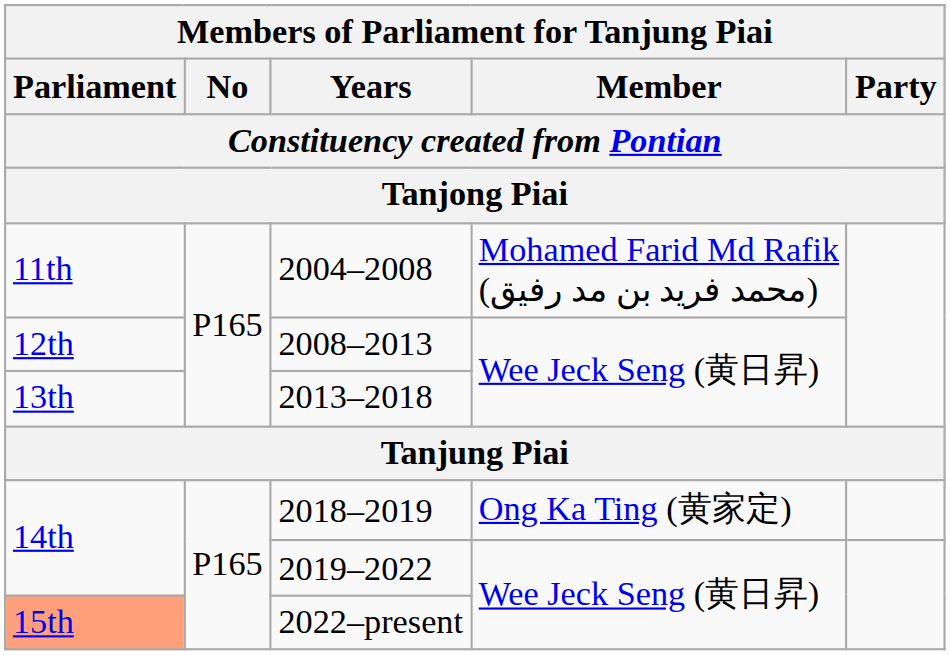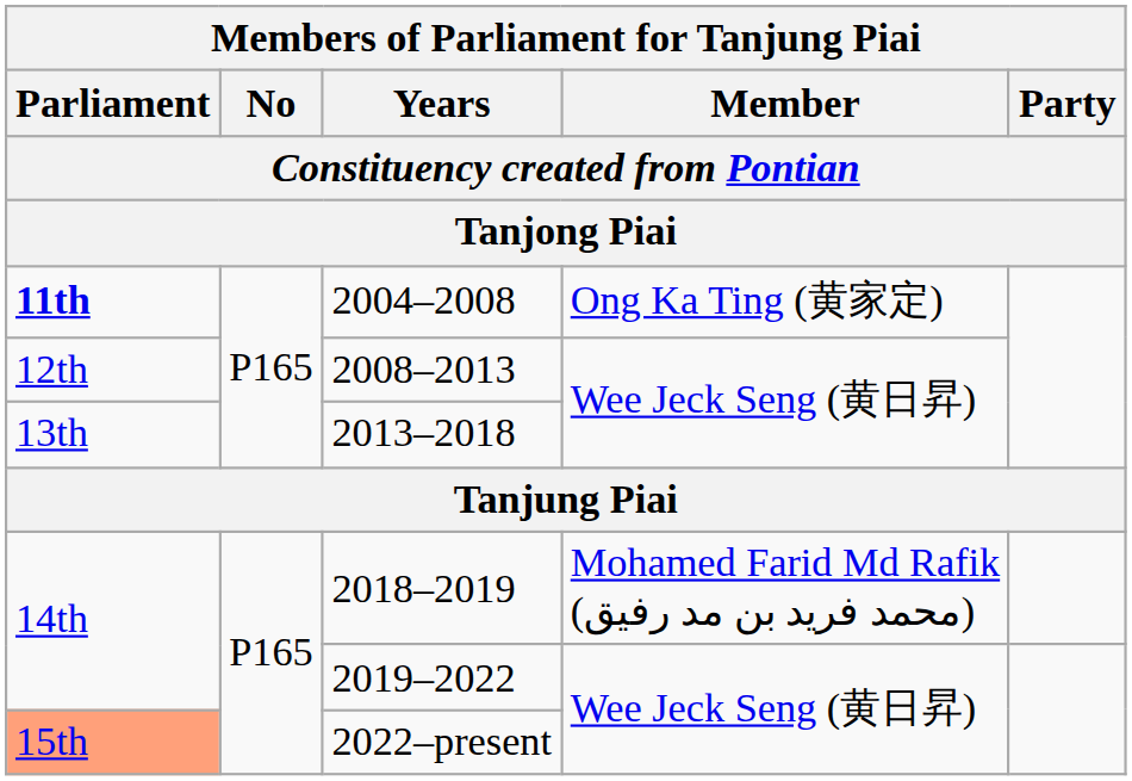2004–2008 | Parliament: normal -> bold
2004–2008 | Member: Mohamed Farid Md Rafik (محمد فريد بن مد رفيق) -> Ong Ka Ting (黄家定)
2018–2019 | Member: Ong Ka Ting (黄家定) -> Mohamed Farid Md Rafik (محمد فريد بن مد رفيق)
